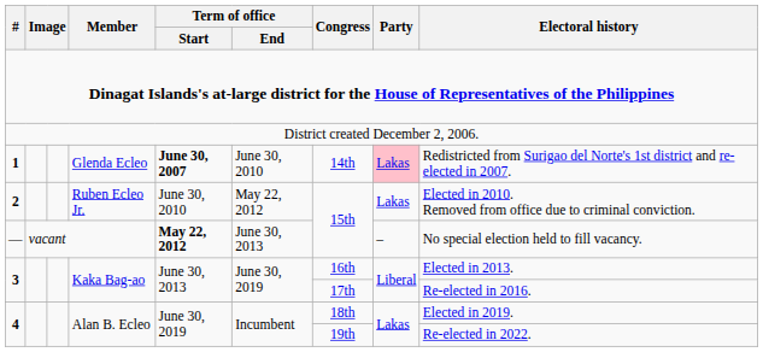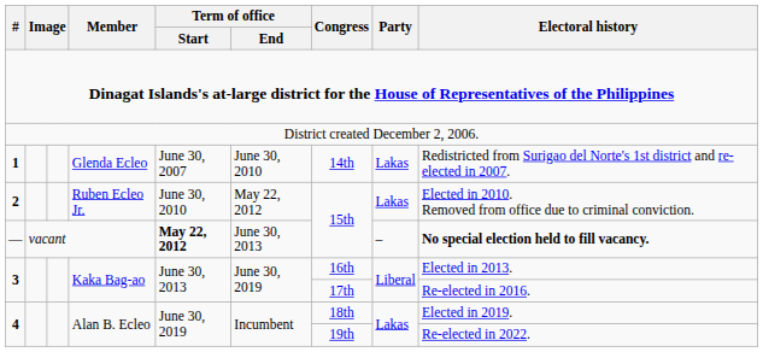1 | Term of office / Start: bold -> normal
1 | Party: pink background -> no background
— | Electoral history: normal -> bold
